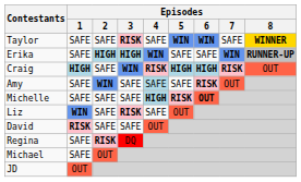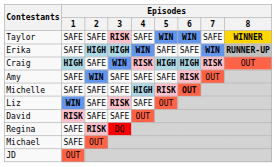Amy | Episodes / 4: lightblue background -> no background
